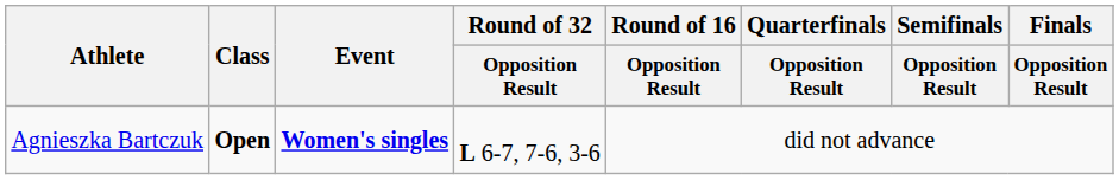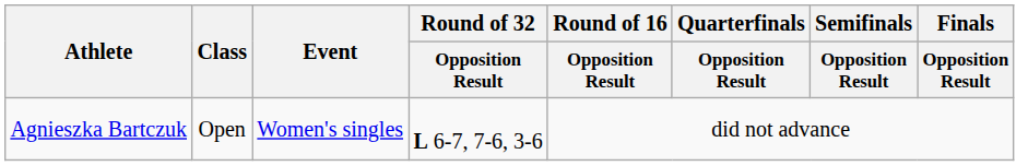Agnieszka Bartczuk | Class: bold -> normal
Agnieszka Bartczuk | Event: bold -> normal
